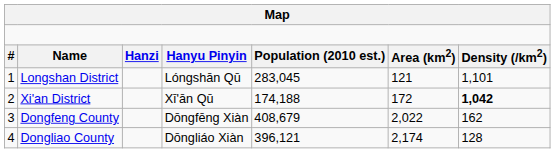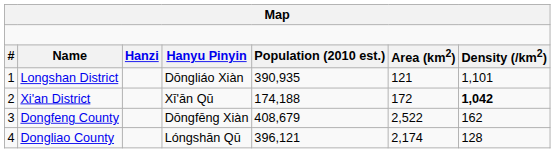Longshan District | column 4: Lóngshān Qū -> Dōngliáo Xiàn
Longshan District | column 5: 283,045 -> 390,935
Dongfeng County | column 6: 2,022 -> 2,522
Dongliao County | column 4: Dōngliáo Xiàn -> Lóngshān Qū
